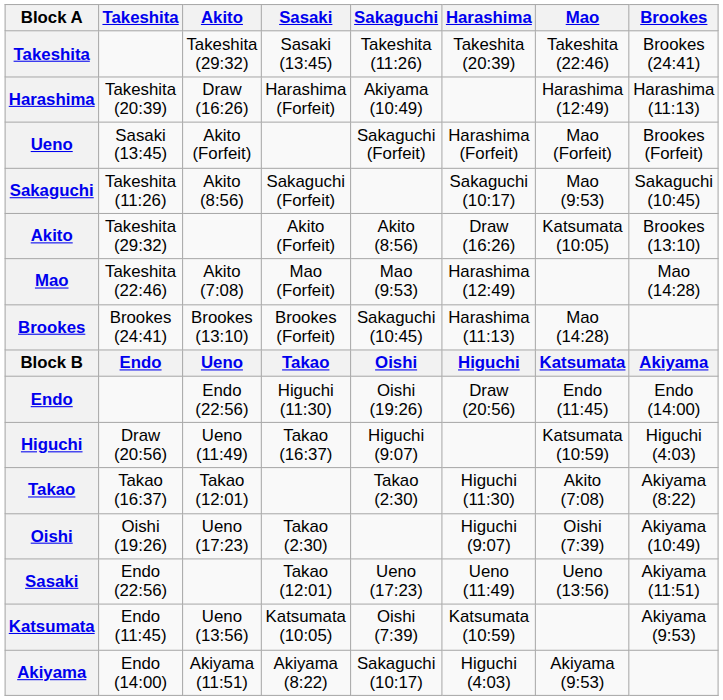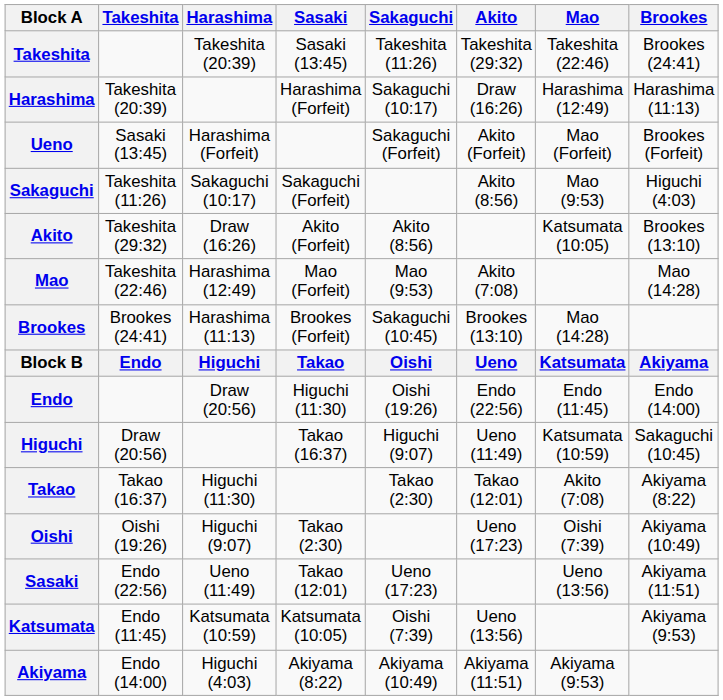columns swapped: Harashima <-> Akito
row 3 | Sakaguchi: Akiyama (10:49) -> Sakaguchi (10:17)
row 5 | Brookes: Sakaguchi (10:45) -> Higuchi (4:03)
row 11 | Brookes: Higuchi (4:03) -> Sakaguchi (10:45)
row 16 | Sakaguchi: Sakaguchi (10:17) -> Akiyama (10:49)
